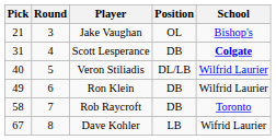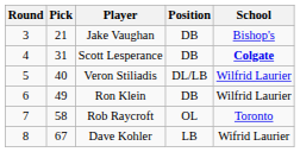columns swapped: Round <-> Pick
Jake Vaughan | Position: OL -> DB
Rob Raycroft | Position: DB -> OL
